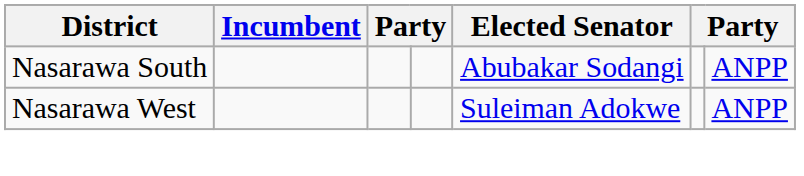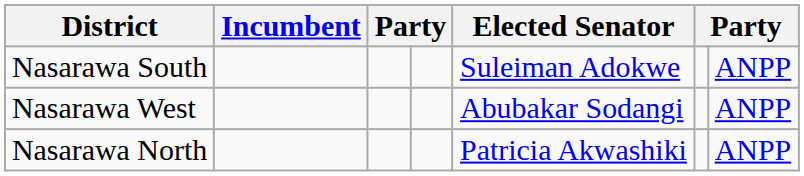Nasarawa South | Elected Senator: Abubakar Sodangi -> Suleiman Adokwe
Nasarawa West | Elected Senator: Suleiman Adokwe -> Abubakar Sodangi
+ row: Nasarawa North | Patricia Akwashiki | ANPP
